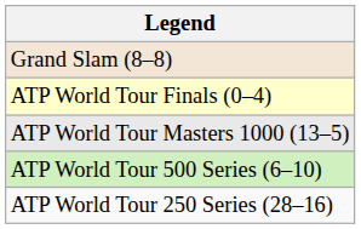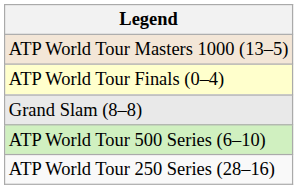row 2 | column 1: Grand Slam (8–8) -> ATP World Tour Masters 1000 (13–5)
row 4 | column 1: ATP World Tour Masters 1000 (13–5) -> Grand Slam (8–8)
